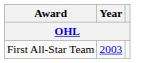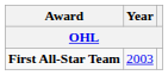row 3 | Award: normal -> bold
